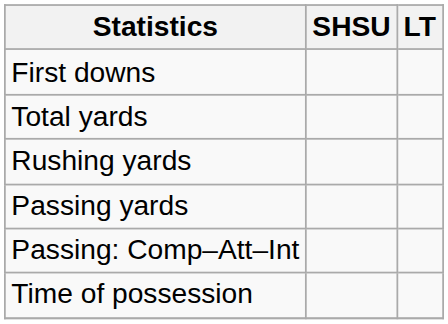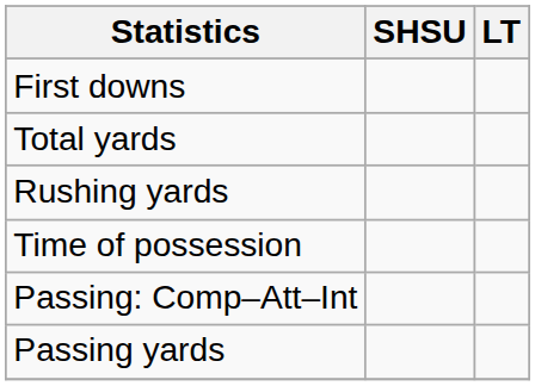rows swapped: Passing yards <-> Time of possession
